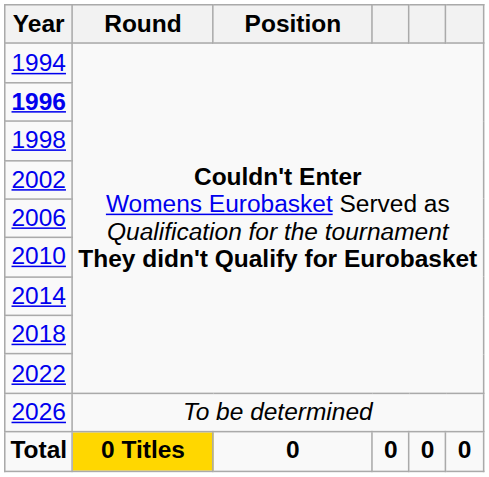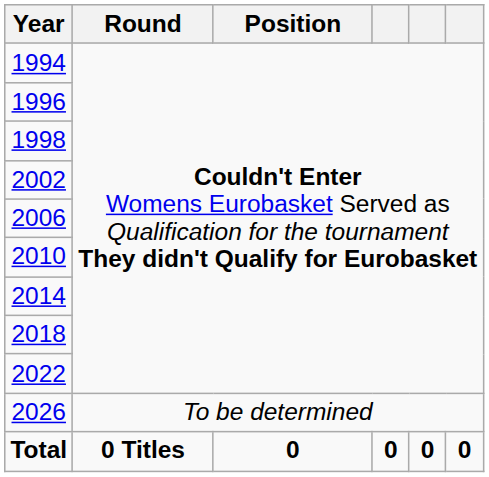1996 | Year: bold -> normal
Total | Round: gold background -> no background
